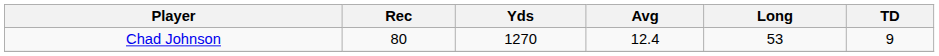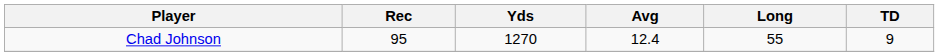Chad Johnson | Rec: 80 -> 95
Chad Johnson | Long: 53 -> 55
